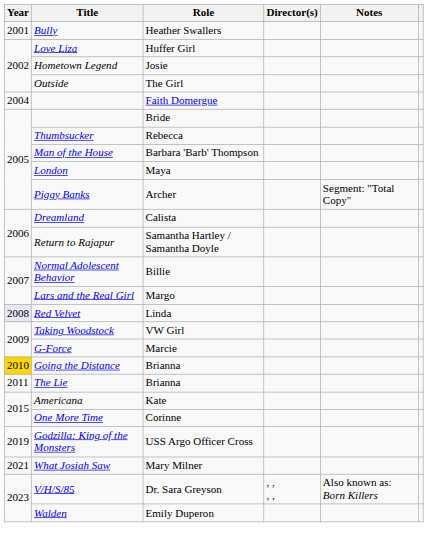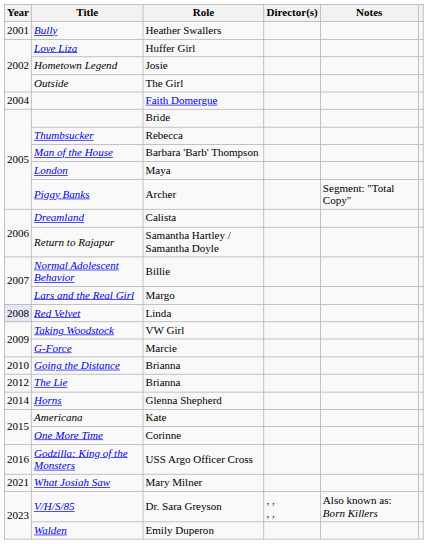Going the Distance | Year: gold background -> no background
The Lie | Year: 2011 -> 2012
+ row: 2014 | Horns | Glenna Shepherd
Godzilla: King of the Monsters | Year: 2019 -> 2016
